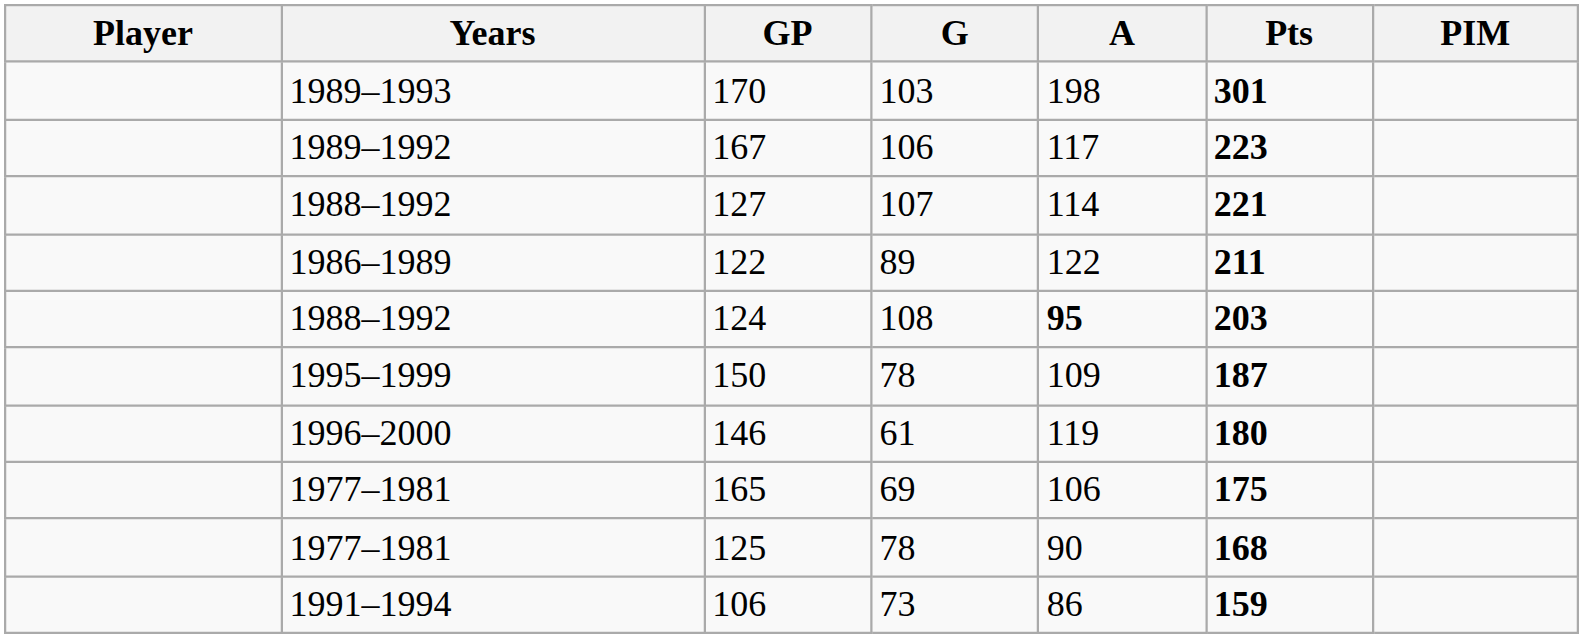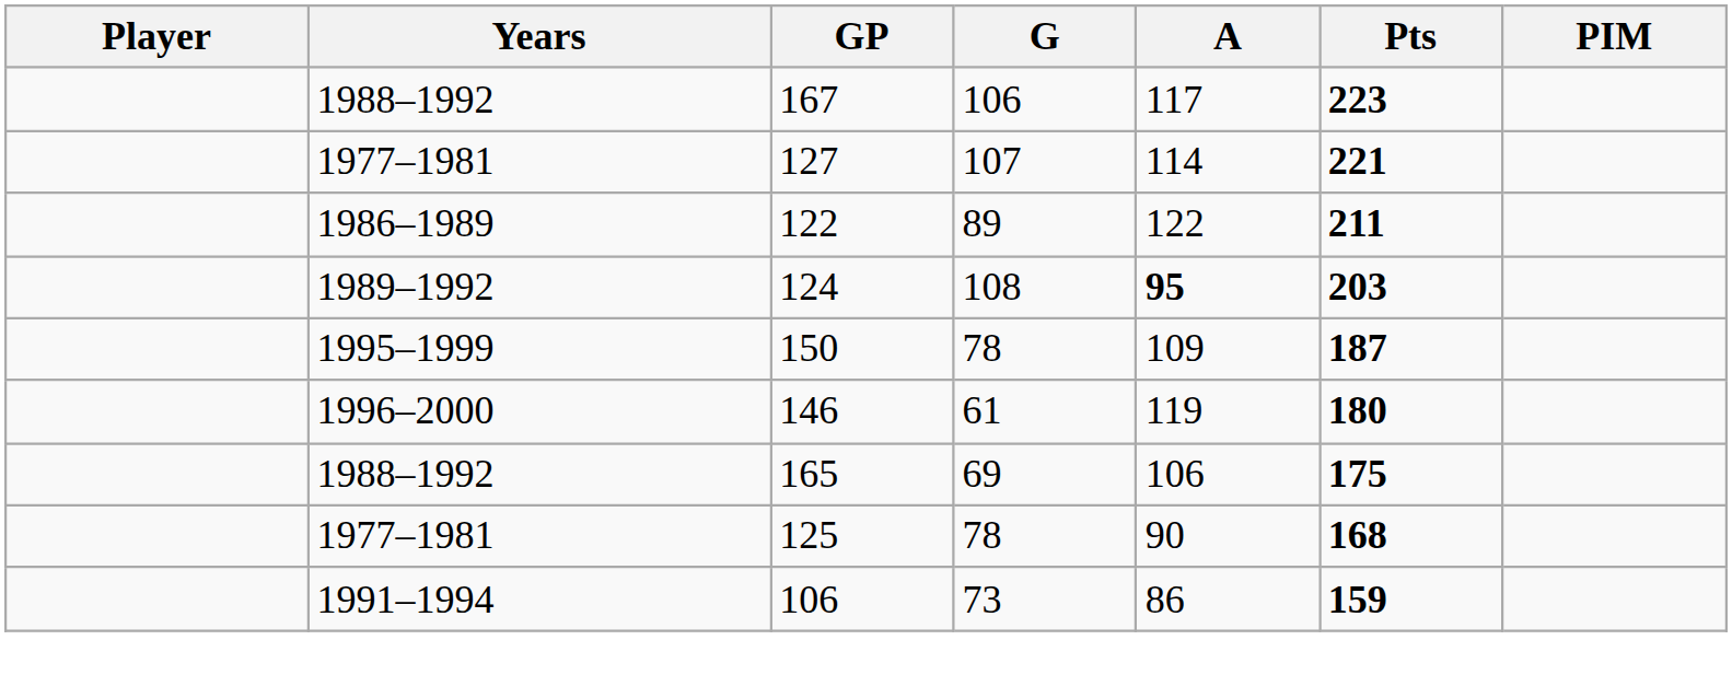- row: 1989–1993 | 170 | 103 | 198 | 301
167 | Years: 1989–1992 -> 1988–1992
127 | Years: 1988–1992 -> 1977–1981
124 | Years: 1988–1992 -> 1989–1992
165 | Years: 1977–1981 -> 1988–1992
